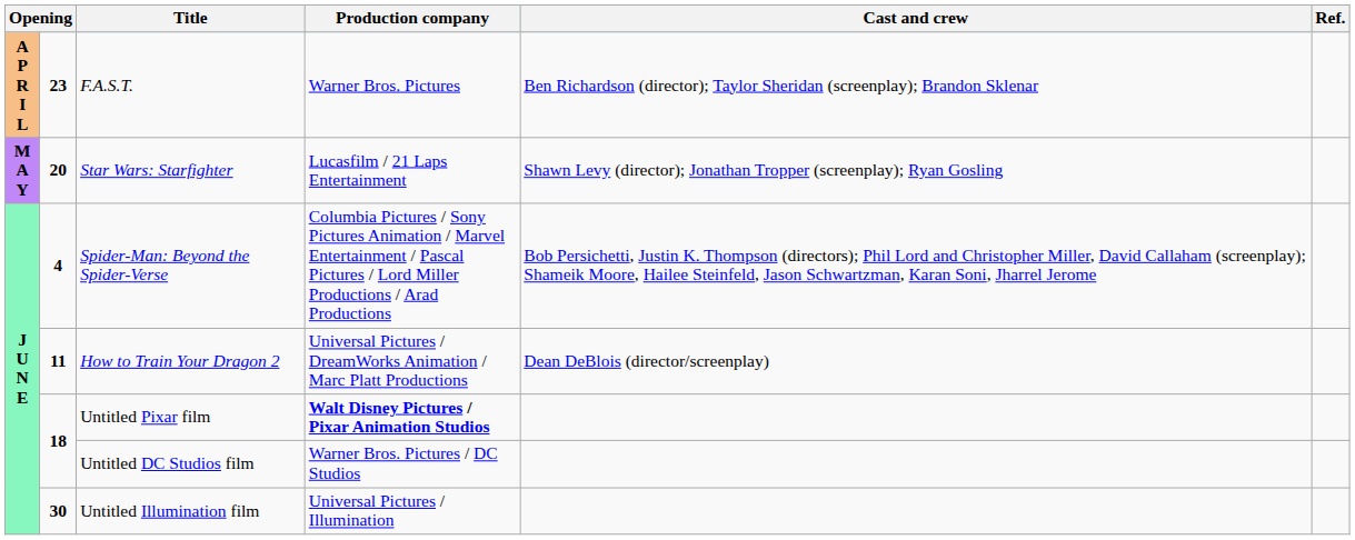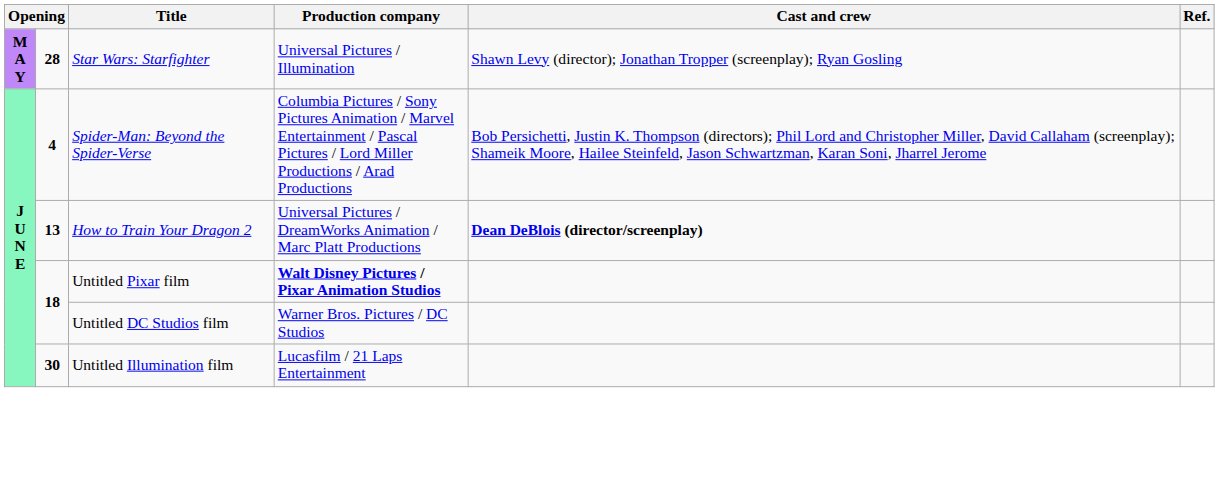- row: A P R I L | 23 | F.A.S.T. | Warner Bros. Pictures | Ben Richardson (director); Taylor Sheridan (screenplay); Brandon Sklenar
Star Wars: Starfighter | column 2: 20 -> 28
Star Wars: Starfighter | Production company: Lucasfilm / 21 Laps Entertainment -> Universal Pictures / Illumination
How to Train Your Dragon 2 | column 2: 11 -> 13
How to Train Your Dragon 2 | Cast and crew: normal -> bold
Untitled Illumination film | Production company: Universal Pictures / Illumination -> Lucasfilm / 21 Laps Entertainment
